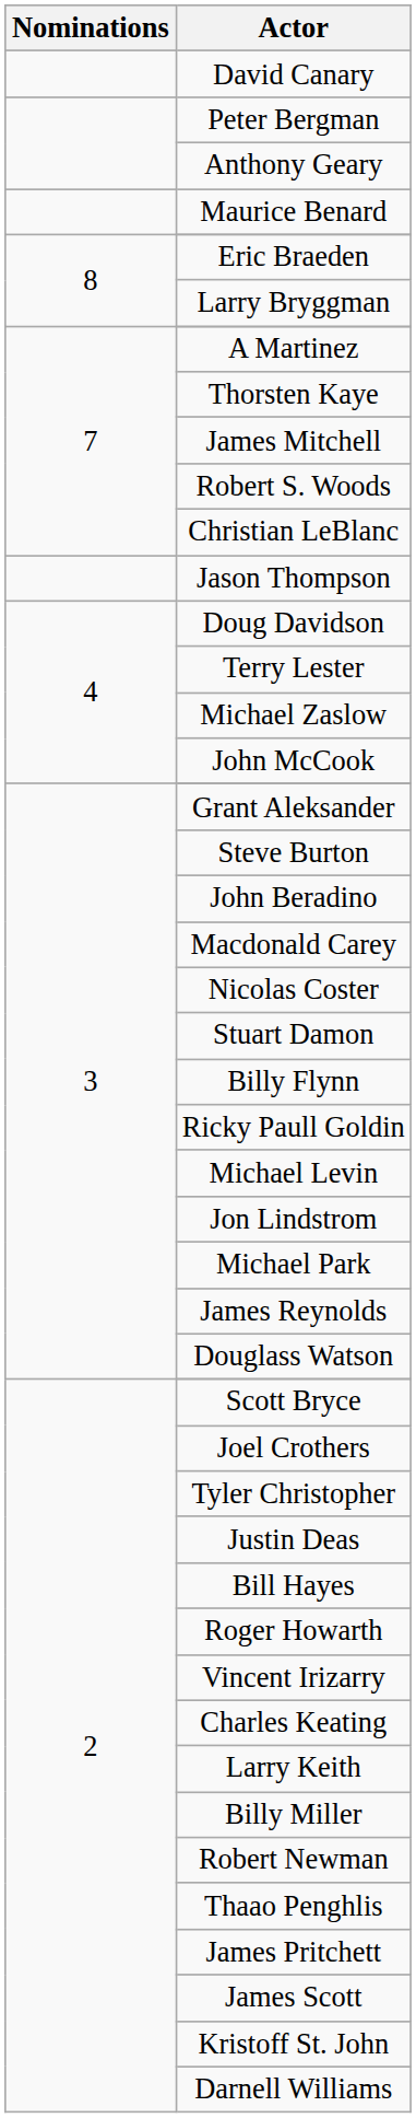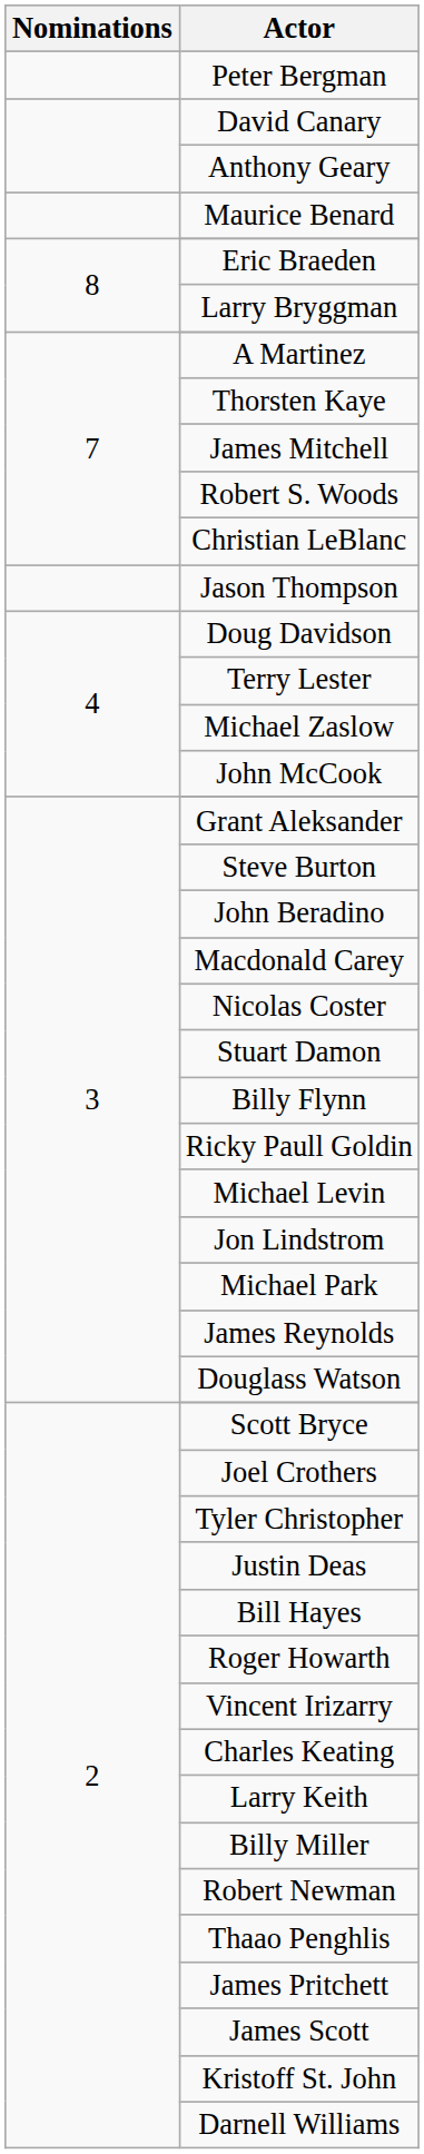row 2 | Actor: David Canary -> Peter Bergman
row 3 | Actor: Peter Bergman -> David Canary
